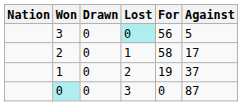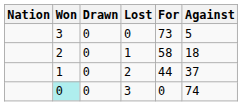row 2 | Lost: paleturquoise background -> no background
row 2 | For: 56 -> 73
row 3 | Against: 17 -> 18
row 4 | For: 19 -> 44
row 5 | Against: 87 -> 74
